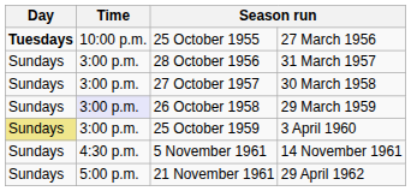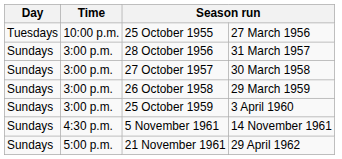25 October 1955 | Day: bold -> normal
26 October 1958 | Time: lavender background -> no background
25 October 1959 | Day: khaki background -> no background
